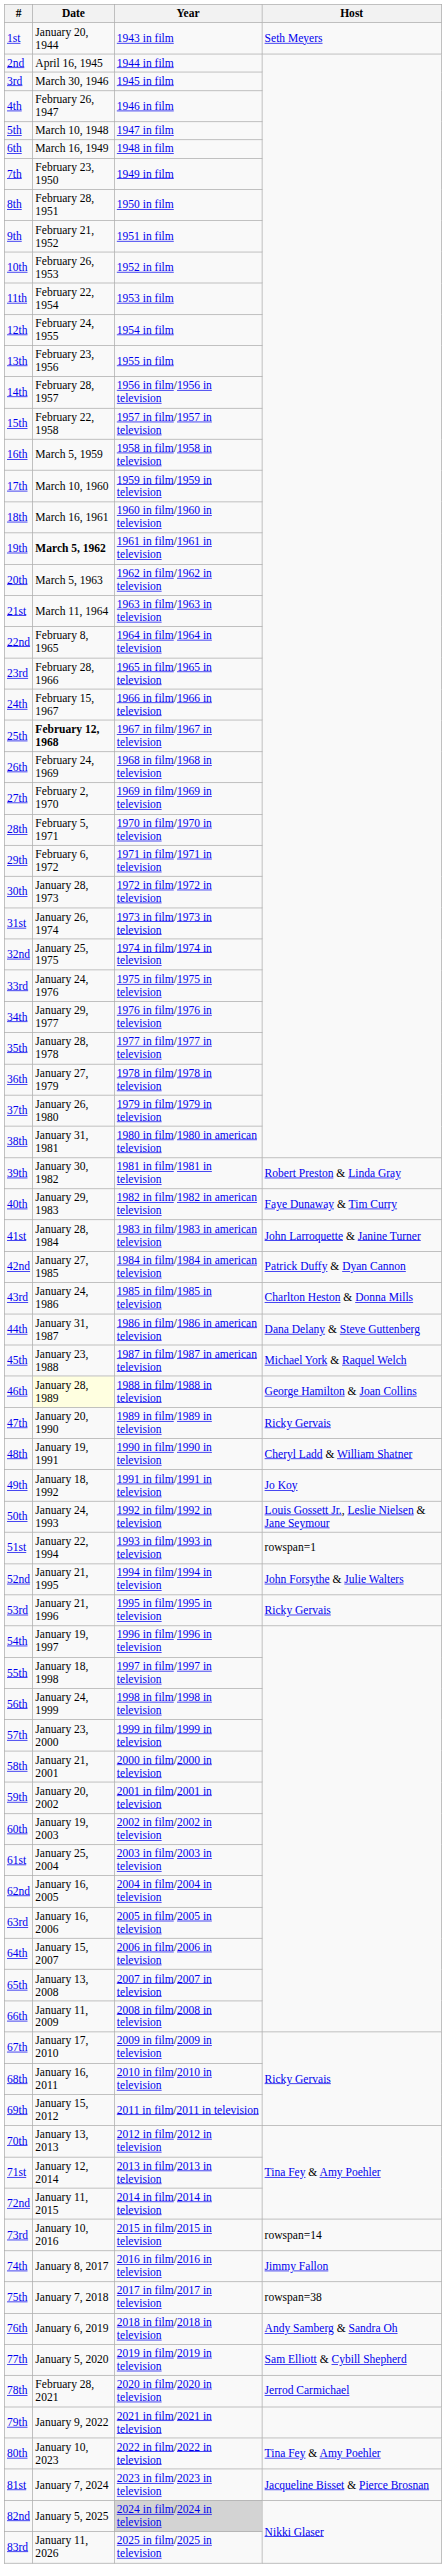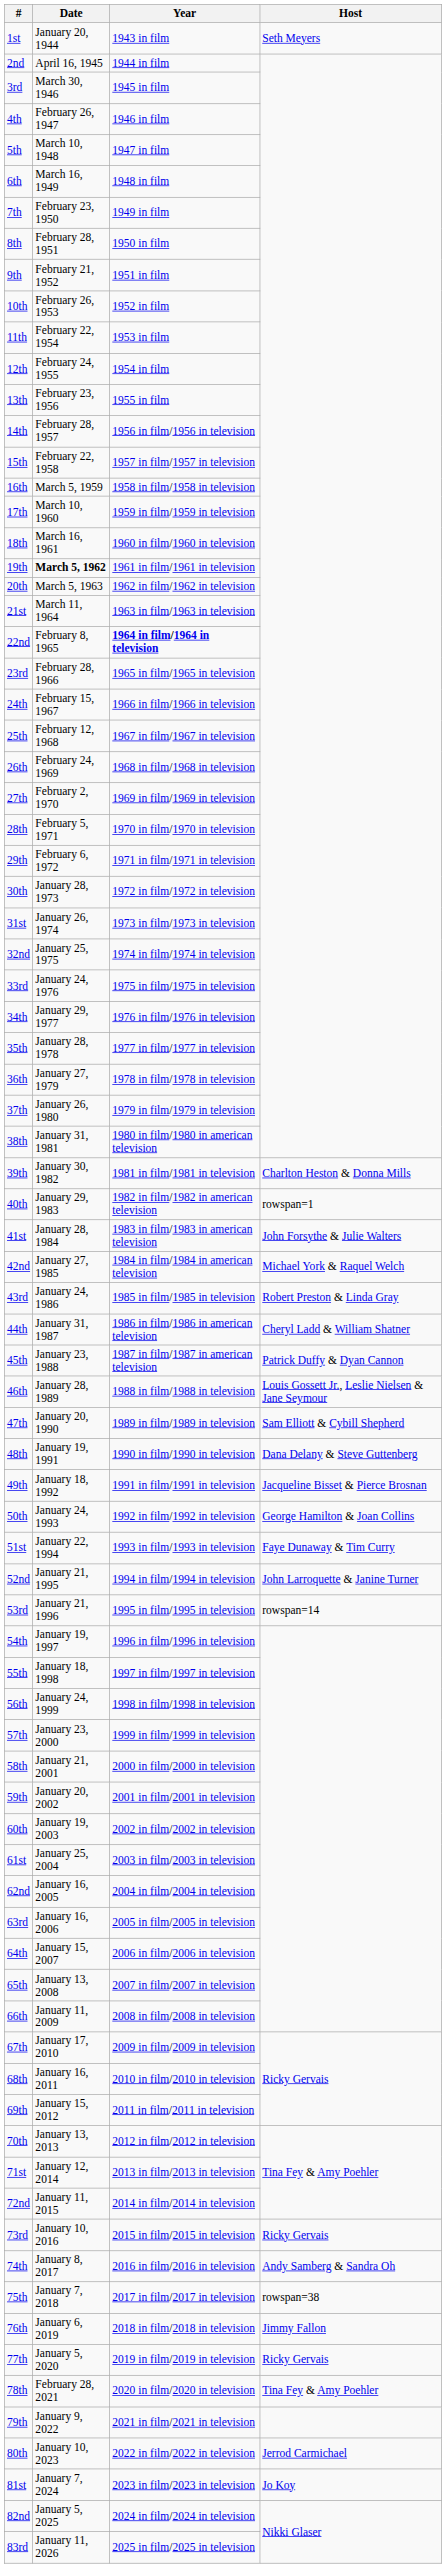22nd | Year: normal -> bold
25th | Date: bold -> normal
39th | Host: Robert Preston & Linda Gray -> Charlton Heston & Donna Mills
40th | Host: Faye Dunaway & Tim Curry -> rowspan=1
41st | Host: John Larroquette & Janine Turner -> John Forsythe & Julie Walters
42nd | Host: Patrick Duffy & Dyan Cannon -> Michael York & Raquel Welch
43rd | Host: Charlton Heston & Donna Mills -> Robert Preston & Linda Gray
44th | Host: Dana Delany & Steve Guttenberg -> Cheryl Ladd & William Shatner
45th | Host: Michael York & Raquel Welch -> Patrick Duffy & Dyan Cannon
46th | Date: lightyellow background -> no background
46th | Host: George Hamilton & Joan Collins -> Louis Gossett Jr., Leslie Nielsen & Jane Seymour
47th | Host: Ricky Gervais -> Sam Elliott & Cybill Shepherd
48th | Host: Cheryl Ladd & William Shatner -> Dana Delany & Steve Guttenberg
49th | Host: Jo Koy -> Jacqueline Bisset & Pierce Brosnan
50th | Host: Louis Gossett Jr., Leslie Nielsen & Jane Seymour -> George Hamilton & Joan Collins
51st | Host: rowspan=1 -> Faye Dunaway & Tim Curry
52nd | Host: John Forsythe & Julie Walters -> John Larroquette & Janine Turner
53rd | Host: Ricky Gervais -> rowspan=14
73rd | Host: rowspan=14 -> Ricky Gervais
74th | Host: Jimmy Fallon -> Andy Samberg & Sandra Oh
76th | Host: Andy Samberg & Sandra Oh -> Jimmy Fallon
77th | Host: Sam Elliott & Cybill Shepherd -> Ricky Gervais
78th | Host: Jerrod Carmichael -> Tina Fey & Amy Poehler
80th | Host: Tina Fey & Amy Poehler -> Jerrod Carmichael
81st | Host: Jacqueline Bisset & Pierce Brosnan -> Jo Koy
82nd | Year: lightgrey background -> no background
